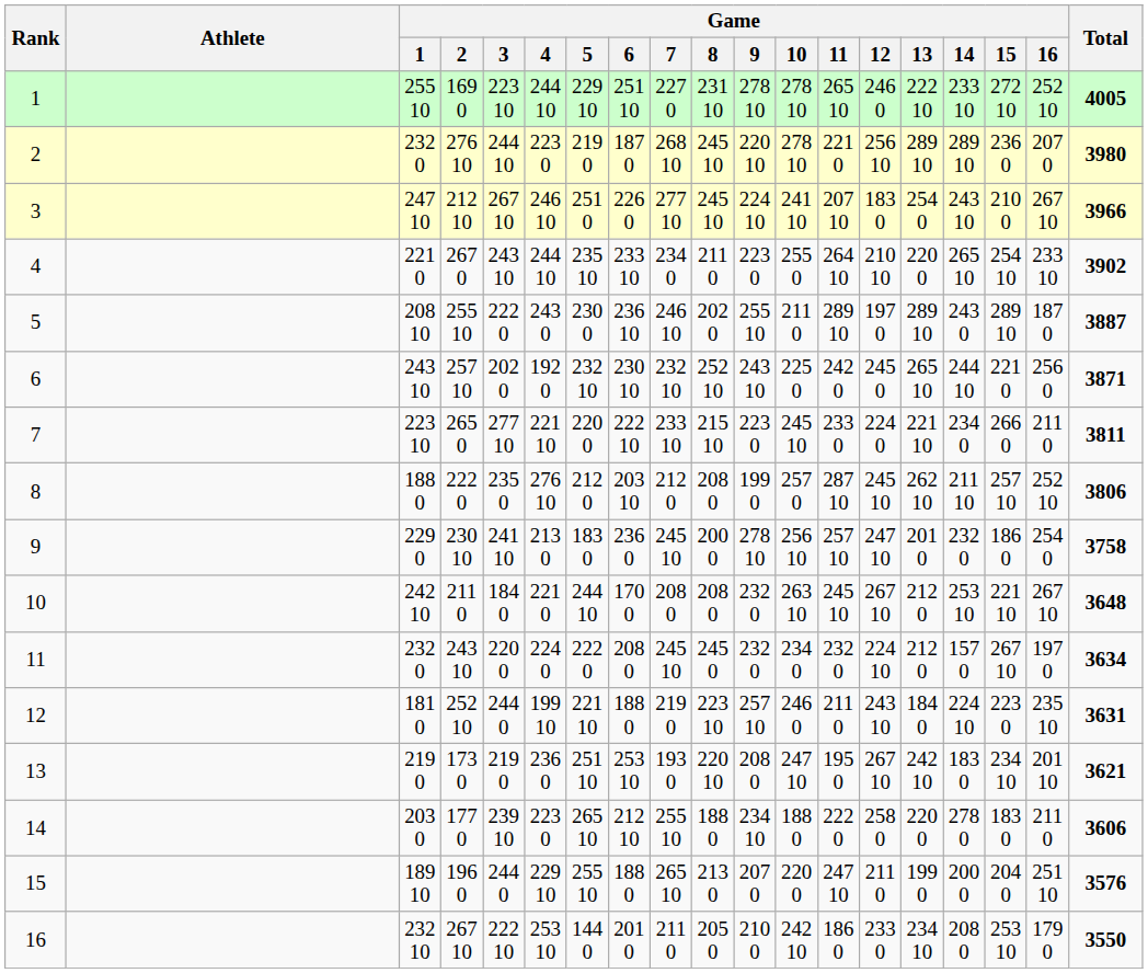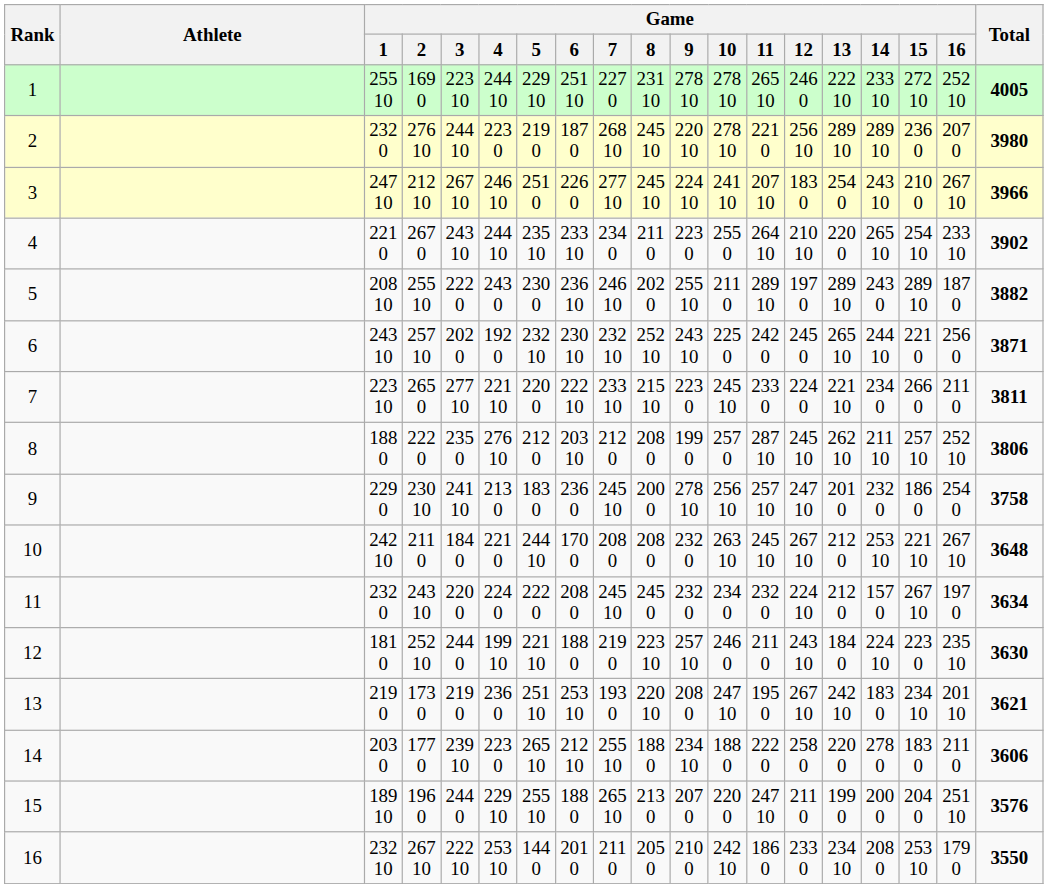row 7 | Total: 3887 -> 3882
row 14 | Total: 3631 -> 3630
